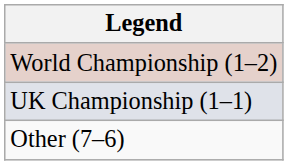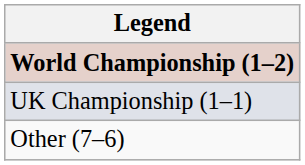row 2 | column 1: normal -> bold
